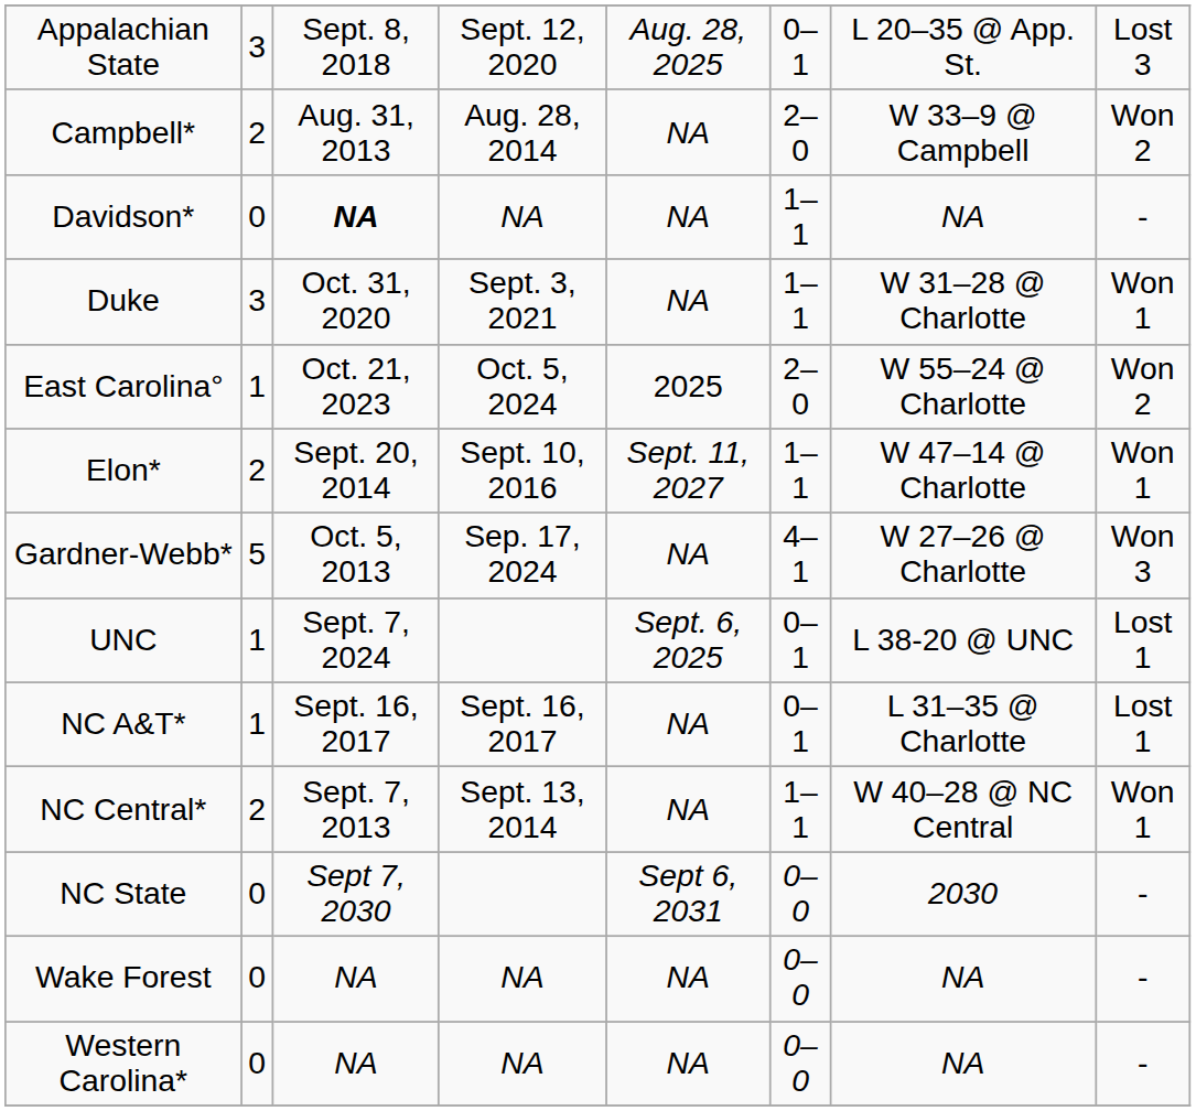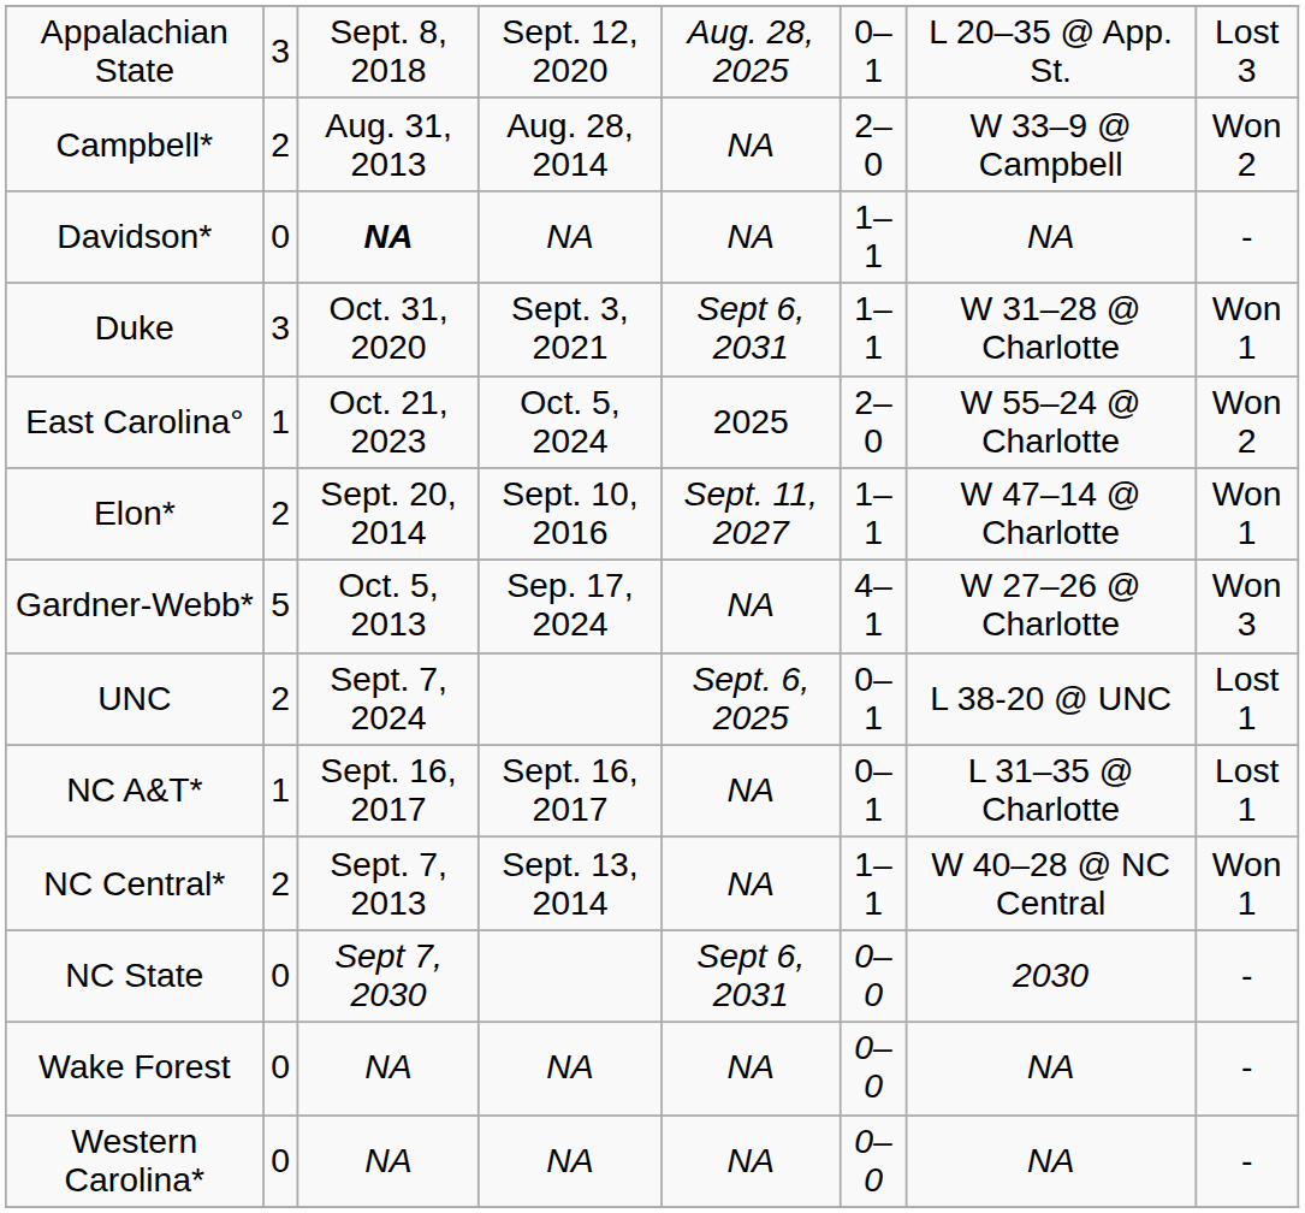Duke | column 5: NA -> Sept 6, 2031
UNC | column 2: 1 -> 2
